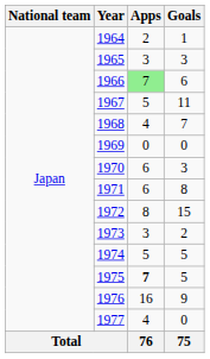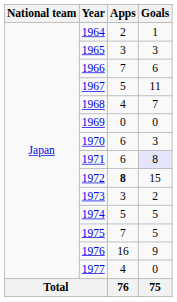1966 | Apps: lightgreen background -> no background
1971 | Goals: no background -> lavender background
1972 | Apps: normal -> bold
1975 | Apps: bold -> normal
